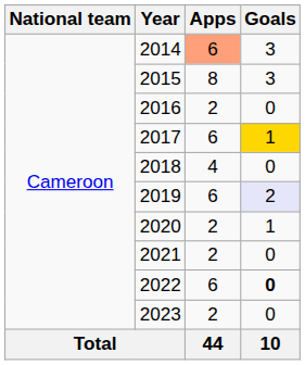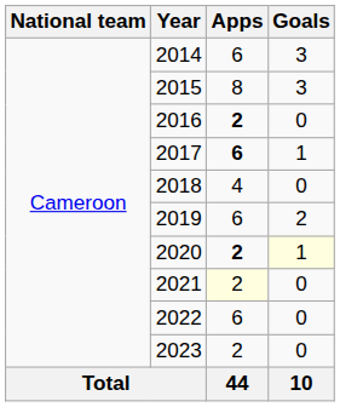2014 | Apps: lightsalmon background -> no background
2016 | Apps: normal -> bold
2017 | Apps: normal -> bold
2017 | Goals: gold background -> no background
2019 | Goals: lavender background -> no background
2020 | Apps: normal -> bold
2020 | Goals: no background -> lightyellow background
2021 | Apps: no background -> lightyellow background
2022 | Goals: bold -> normal
